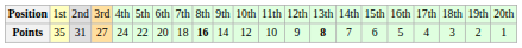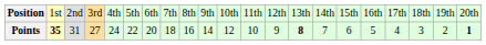Points | column 2: normal -> bold
Points | column 9: bold -> normal
Points | column 21: normal -> bold
